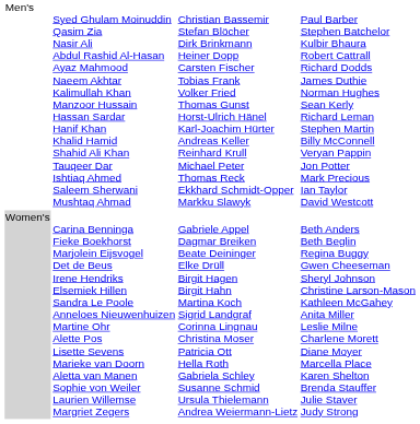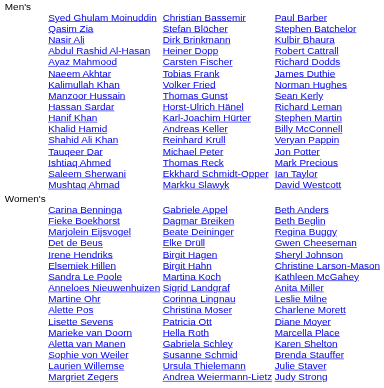Women's | column 1: lightgrey background -> no background
